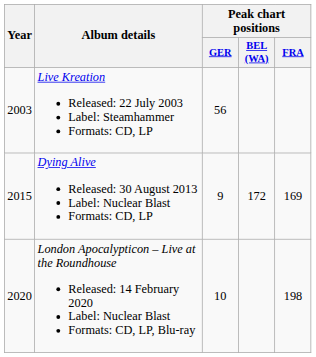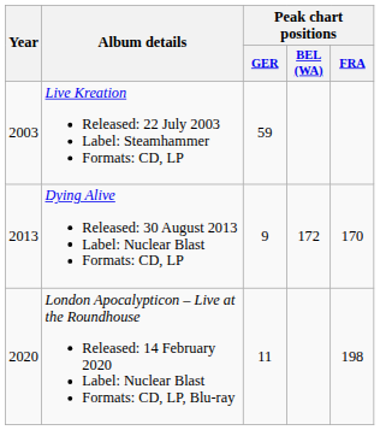row 3 | Peak chart positions / GER: 56 -> 59
row 4 | Year: 2015 -> 2013
row 4 | Peak chart positions / FRA: 169 -> 170
row 5 | Peak chart positions / GER: 10 -> 11
